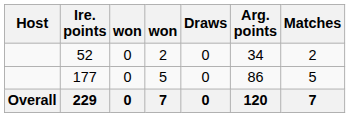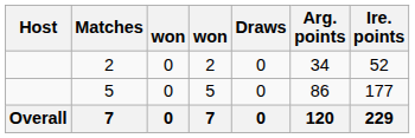columns swapped: Matches <-> Ire. points
